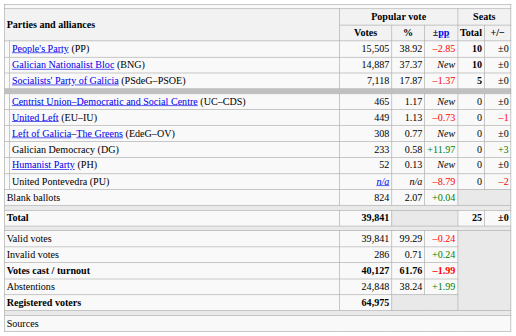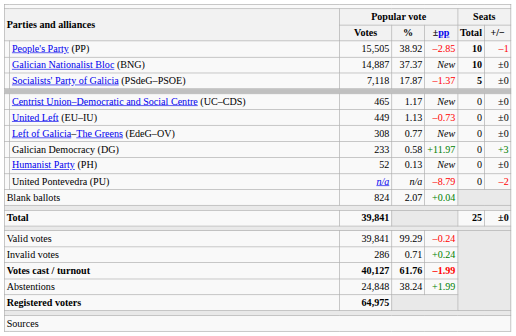People's Party (PP) | column 7: ±0 -> –1
United Left (EU–IU) | column 7: –1 -> ±0
